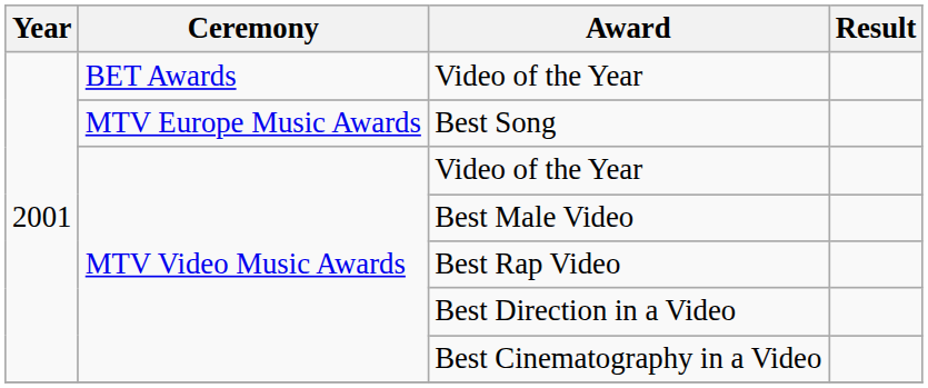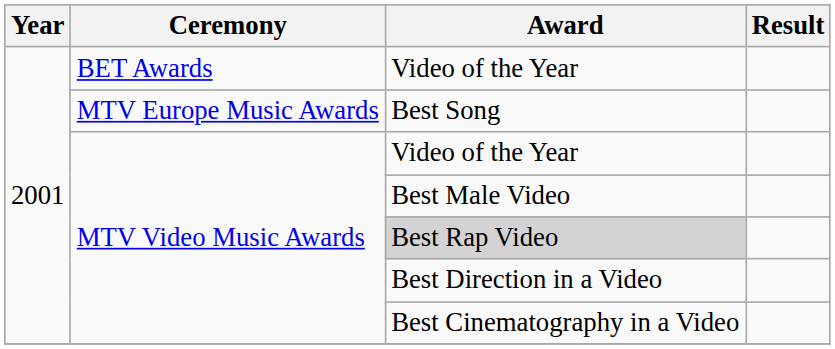Best Rap Video | Award: no background -> lightgrey background
